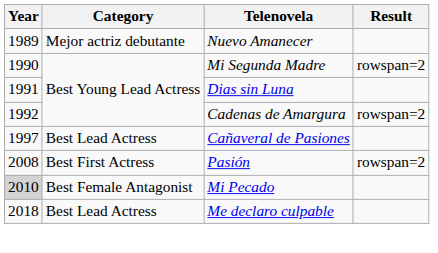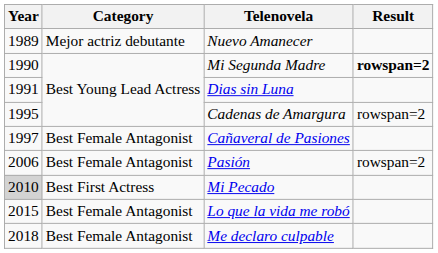Mi Segunda Madre | Result: normal -> bold
Cadenas de Amargura | Year: 1992 -> 1995
Cañaveral de Pasiones | Category: Best Lead Actress -> Best Female Antagonist
Pasión | Year: 2008 -> 2006
Pasión | Category: Best First Actress -> Best Female Antagonist
Mi Pecado | Category: Best Female Antagonist -> Best First Actress
+ row: 2015 | Best Female Antagonist | Lo que la vida me robó
Me declaro culpable | Category: Best Lead Actress -> Best Female Antagonist
